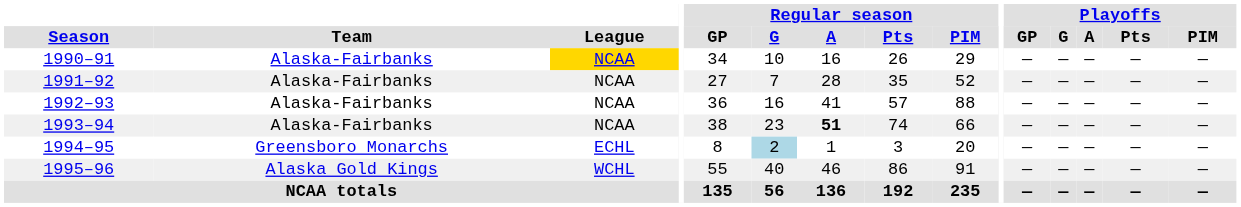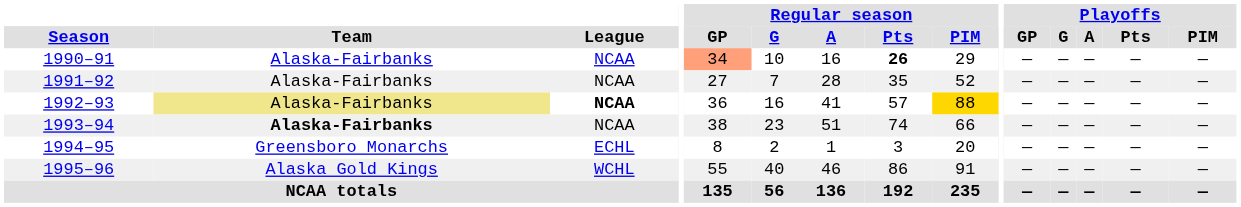1990–91 | League: gold background -> no background
1990–91 | Regular season / GP: no background -> lightsalmon background
1990–91 | Regular season / Pts: normal -> bold
1992–93 | Team: no background -> khaki background
1992–93 | League: normal -> bold
1992–93 | Regular season / PIM: no background -> gold background
1993–94 | Team: normal -> bold
1993–94 | Regular season / A: bold -> normal
1994–95 | Regular season / G: lightblue background -> no background
